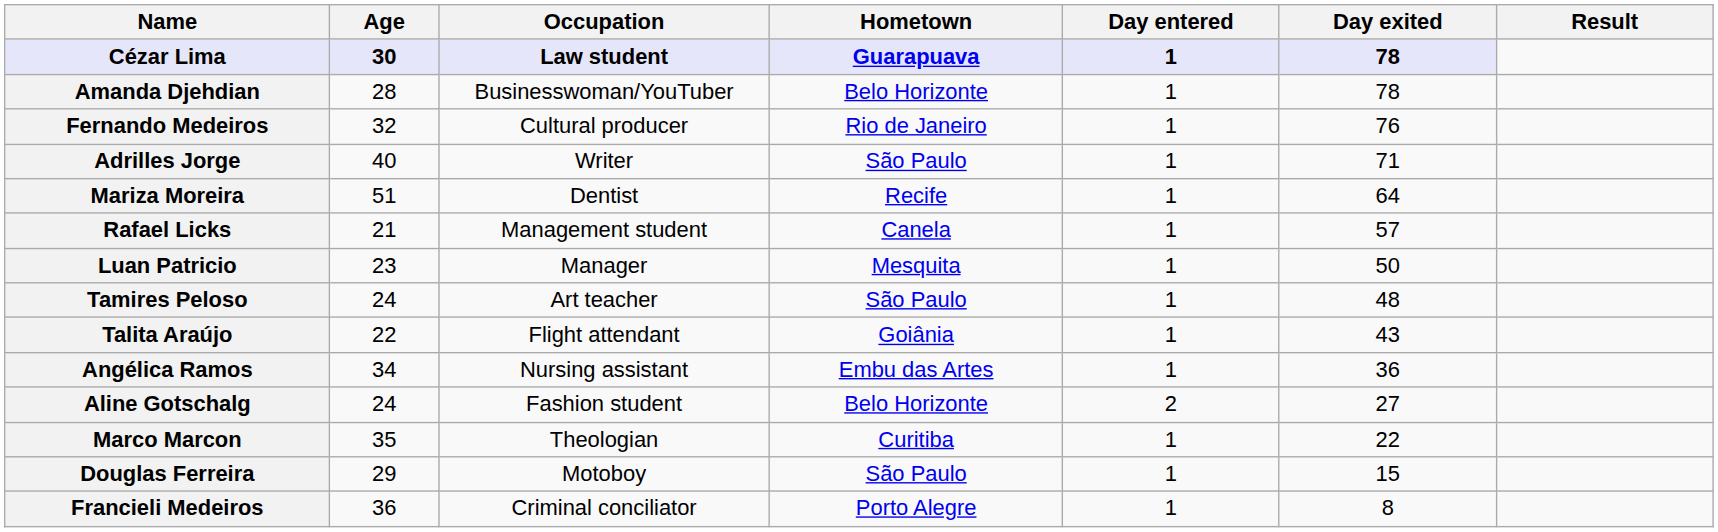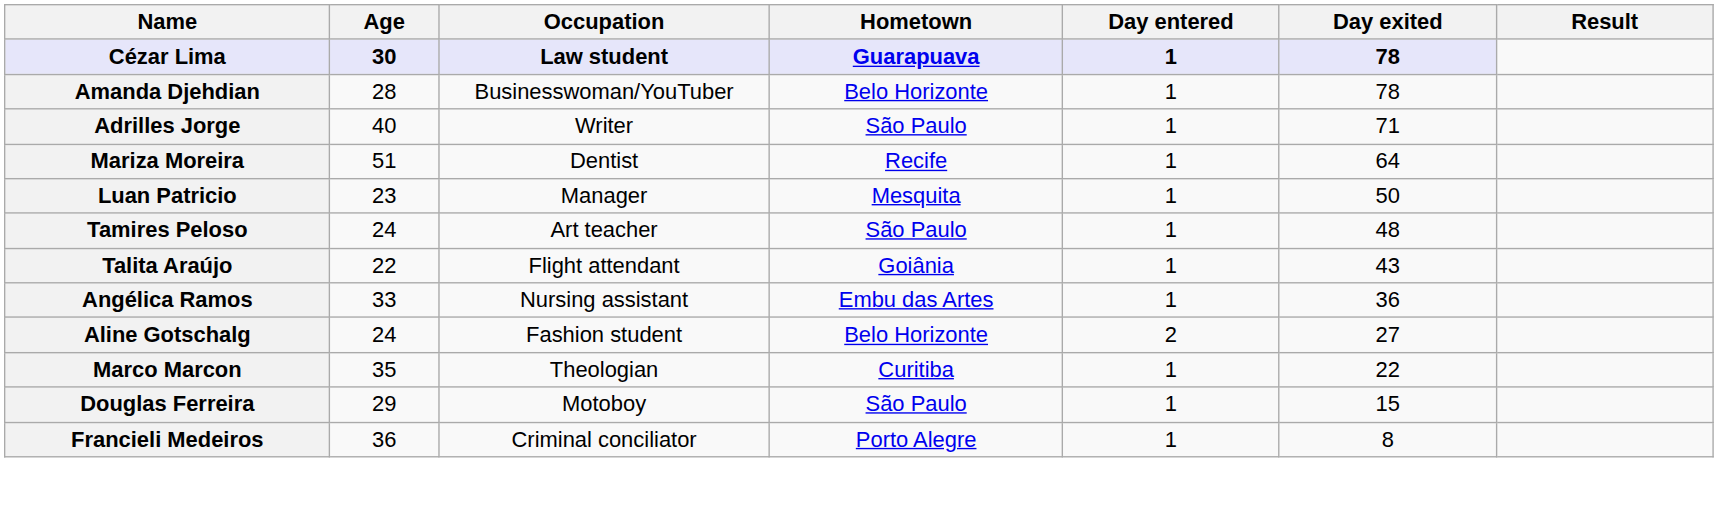- row: Fernando Medeiros | 32 | Cultural producer | Rio de Janeiro | 1 | 76
- row: Rafael Licks | 21 | Management student | Canela | 1 | 57
Angélica Ramos | Age: 34 -> 33
